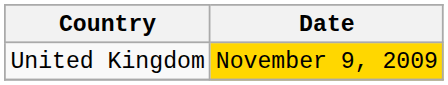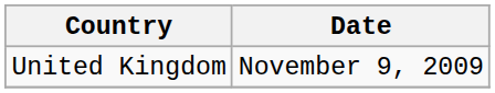United Kingdom | Date: gold background -> no background
